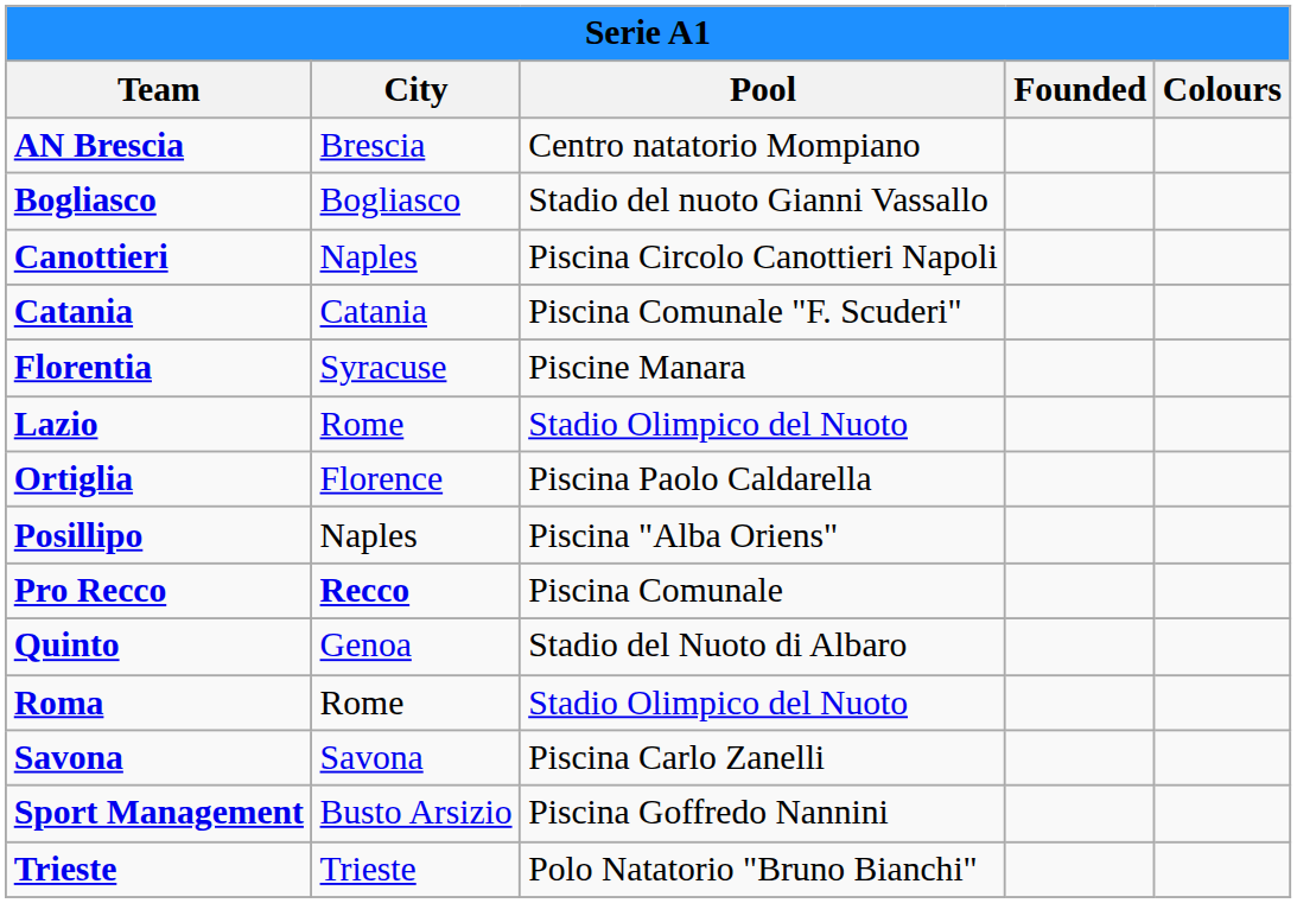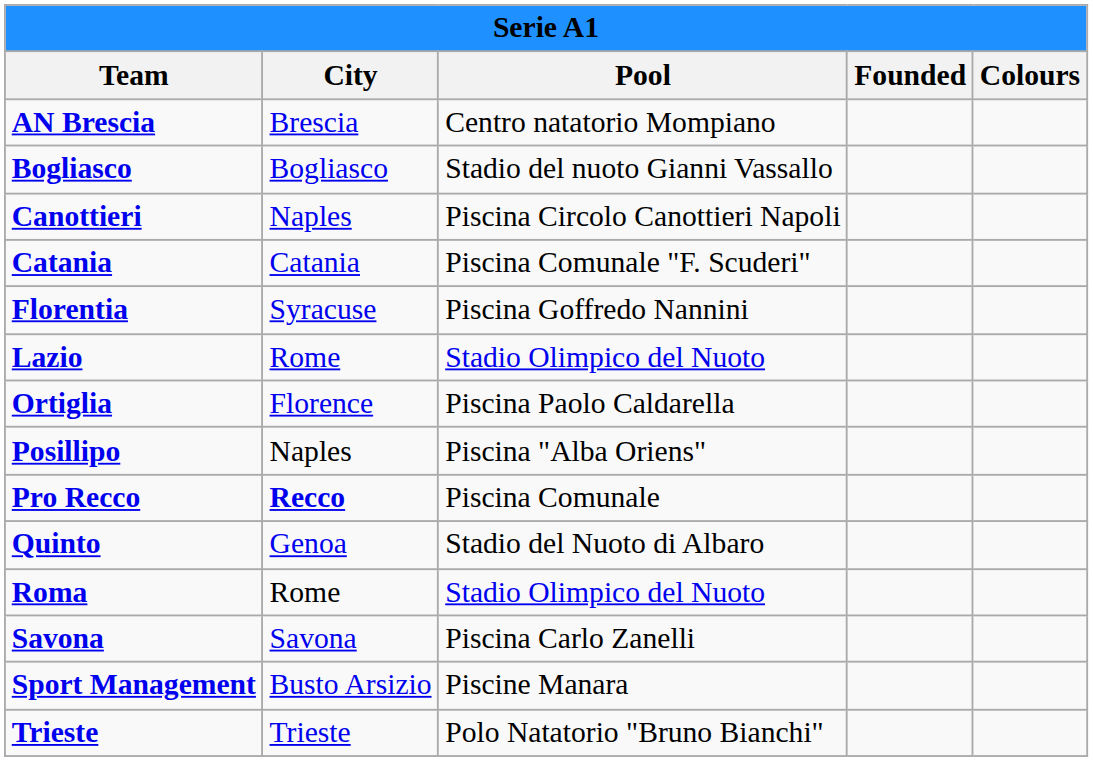Florentia | Pool: Piscine Manara -> Piscina Goffredo Nannini
Sport Management | Pool: Piscina Goffredo Nannini -> Piscine Manara
